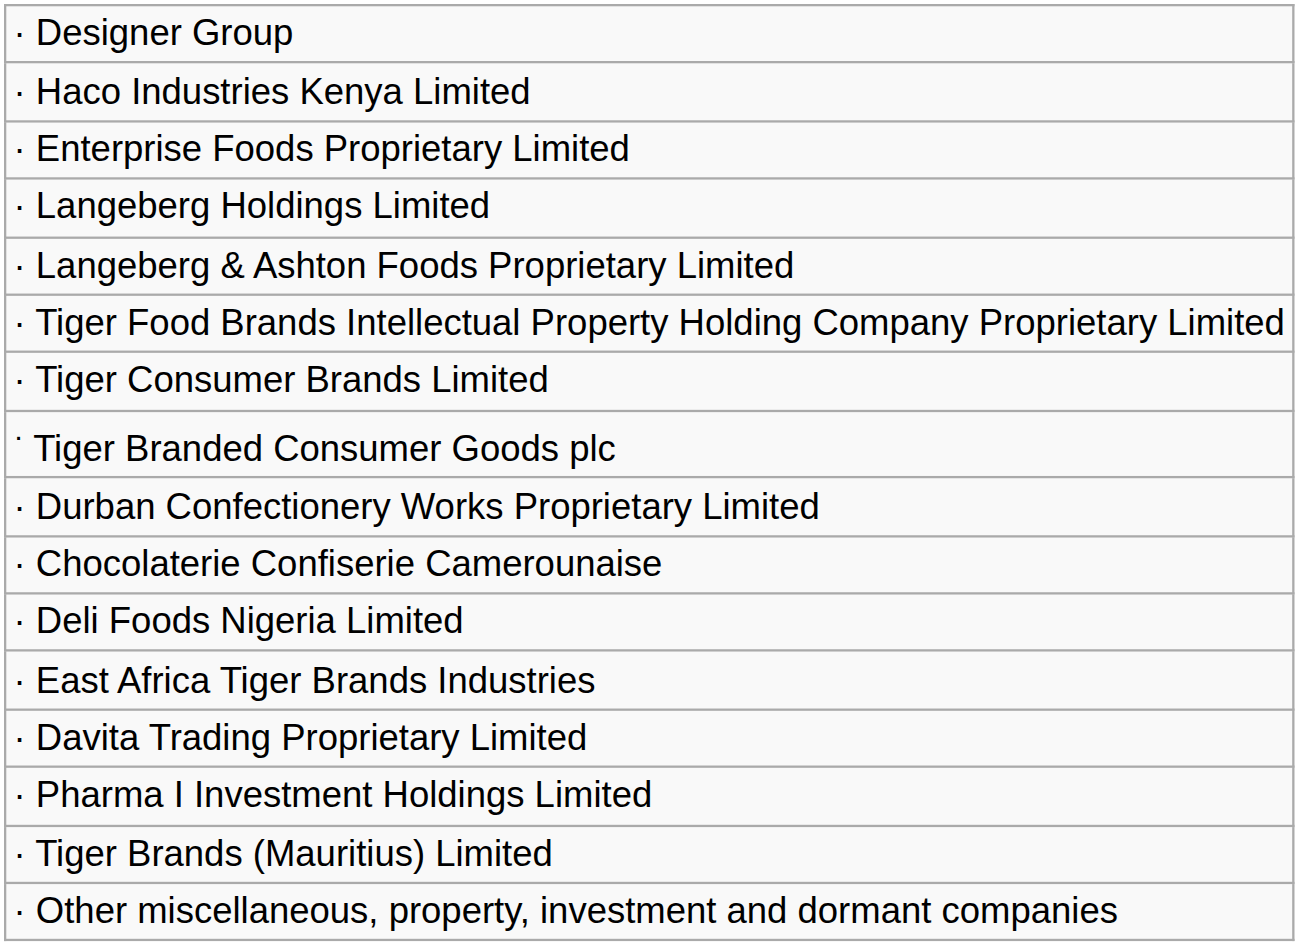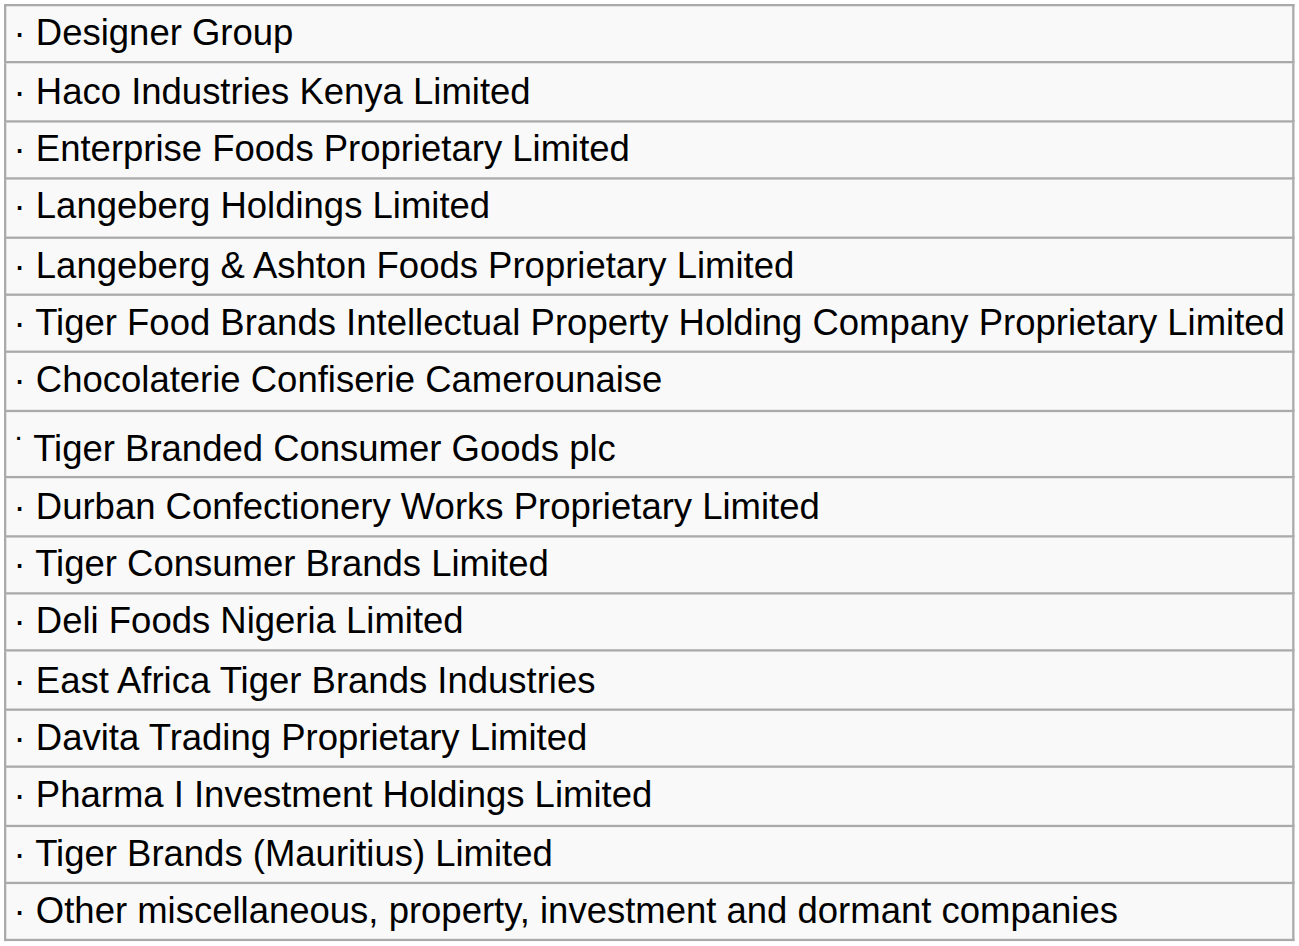row 7 | column 1: · Tiger Consumer Brands Limited -> · Chocolaterie Confiserie Camerounaise
row 10 | column 1: · Chocolaterie Confiserie Camerounaise -> · Tiger Consumer Brands Limited
